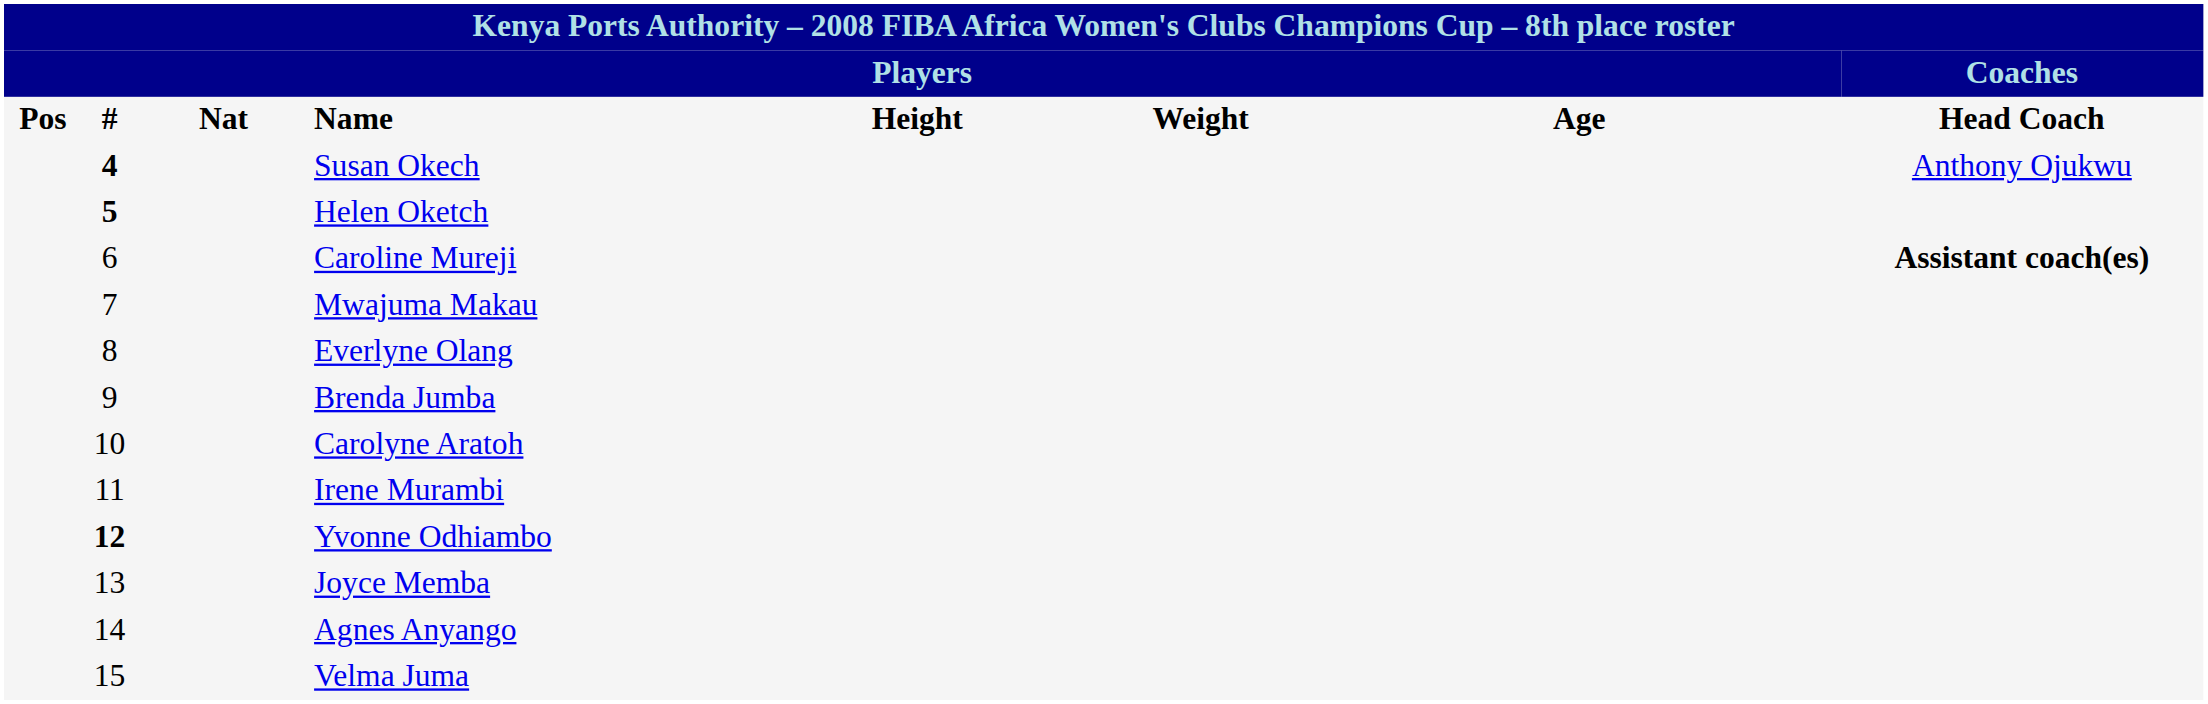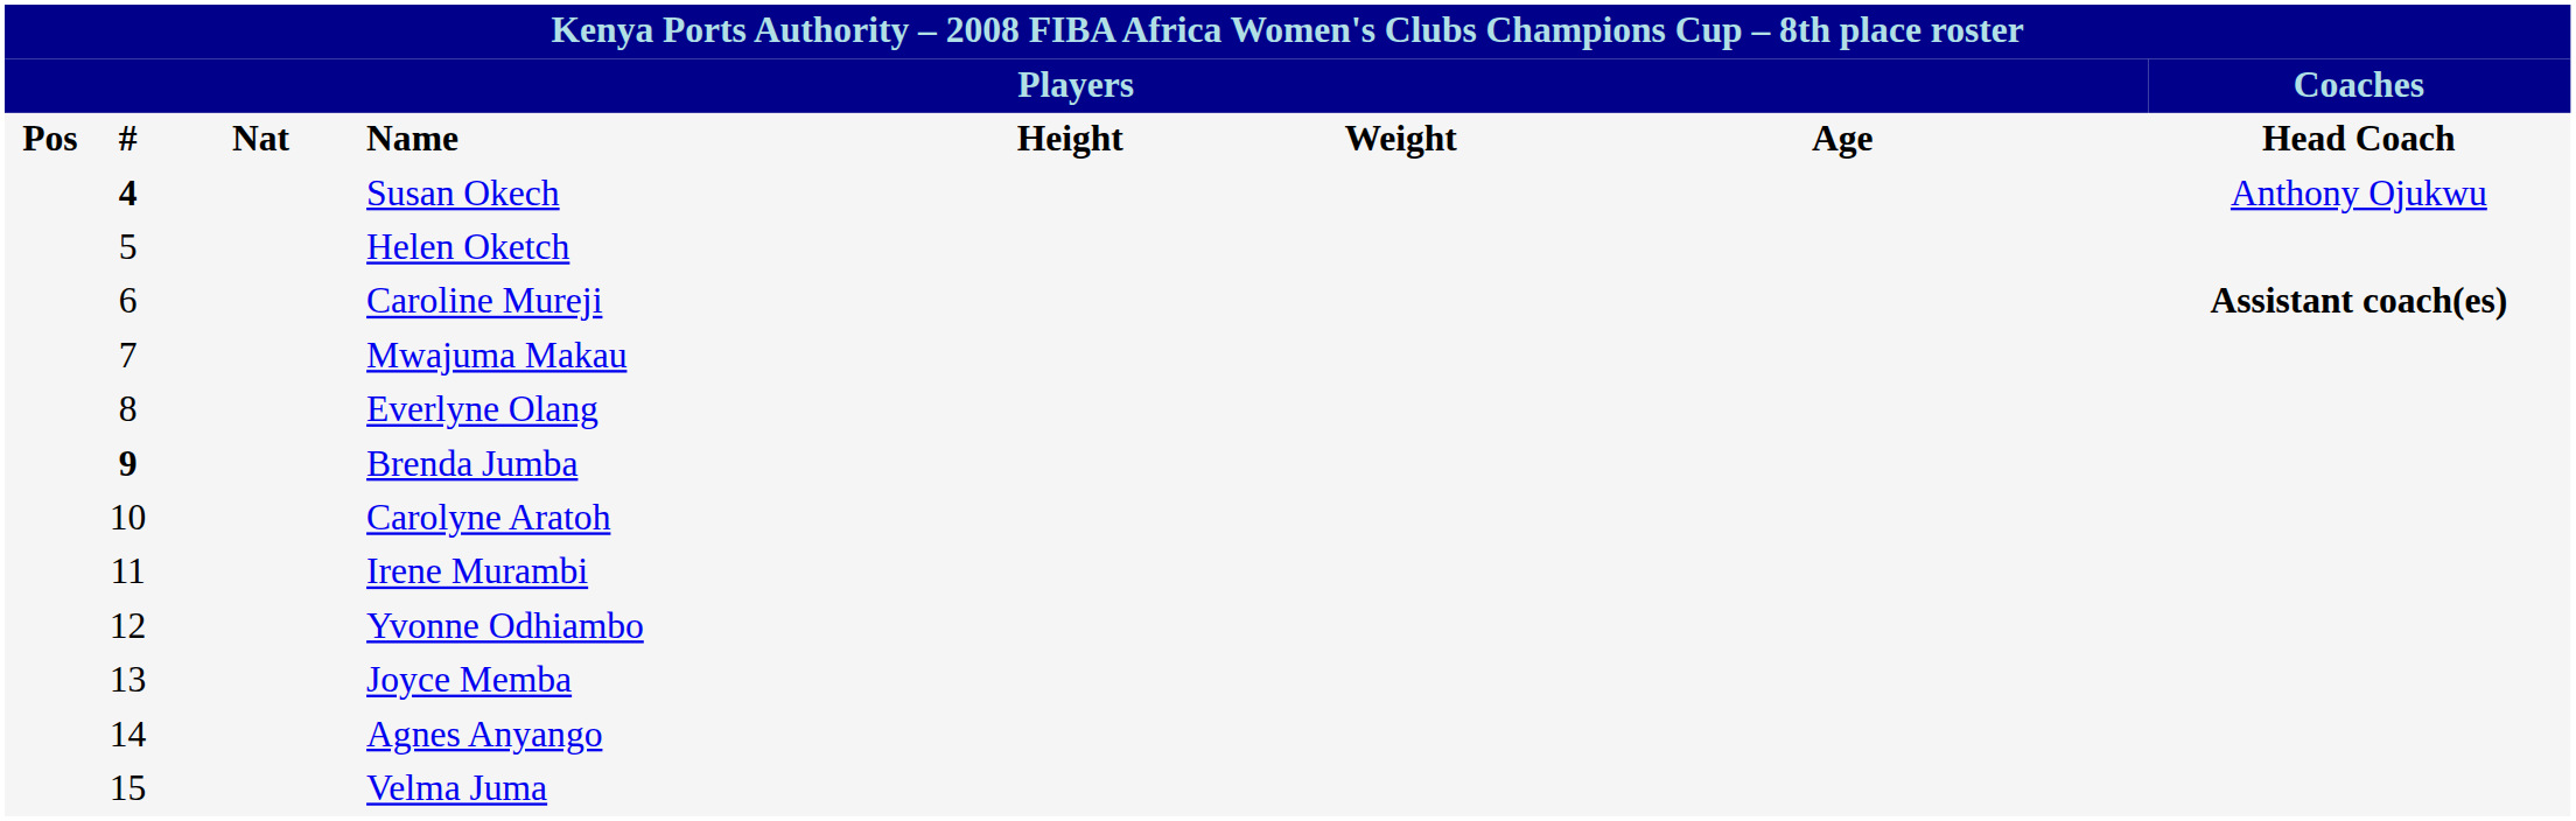Helen Oketch | column 2: bold -> normal
Brenda Jumba | column 2: normal -> bold
Yvonne Odhiambo | column 2: bold -> normal
